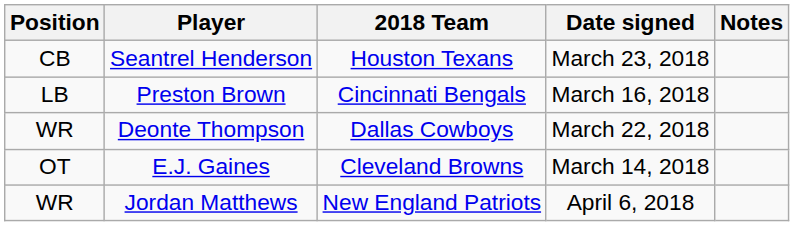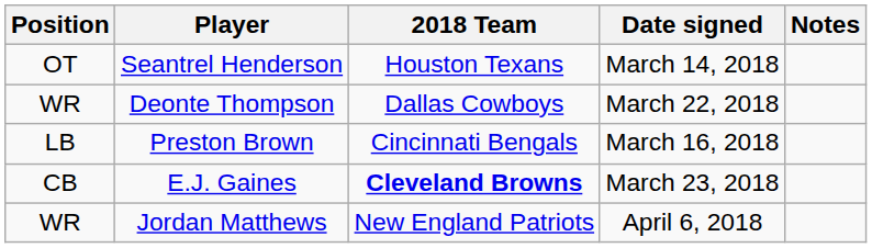Seantrel Henderson | Position: CB -> OT
Seantrel Henderson | Date signed: March 23, 2018 -> March 14, 2018
rows swapped: Preston Brown <-> Deonte Thompson
E.J. Gaines | Position: OT -> CB
E.J. Gaines | 2018 Team: normal -> bold
E.J. Gaines | Date signed: March 14, 2018 -> March 23, 2018
